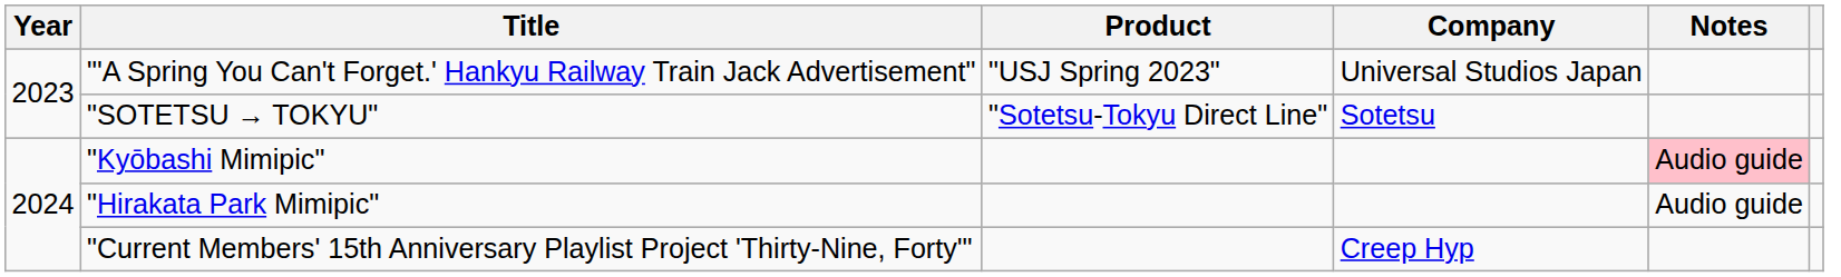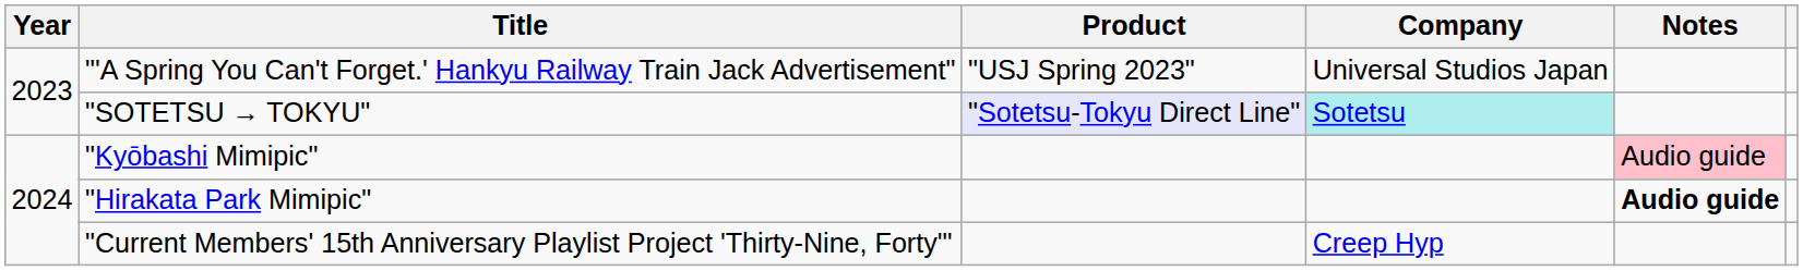"SOTETSU → TOKYU" | Product: no background -> lavender background
"SOTETSU → TOKYU" | Company: no background -> paleturquoise background
"Hirakata Park Mimipic" | Notes: normal -> bold
